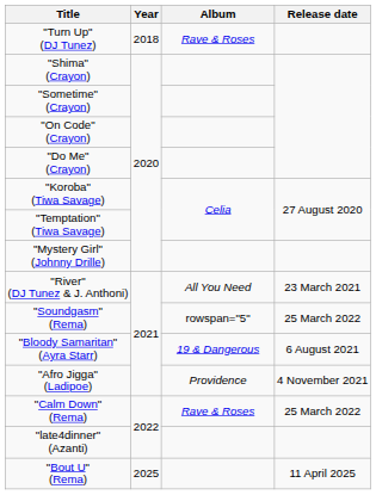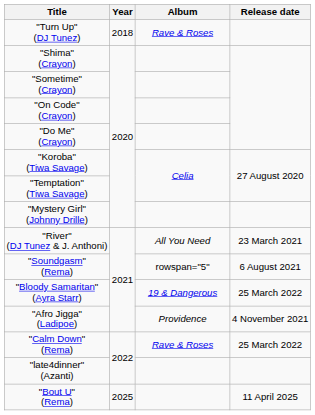"Soundgasm" (Rema) | Release date: 25 March 2022 -> 6 August 2021
"Bloody Samaritan" (Ayra Starr) | Release date: 6 August 2021 -> 25 March 2022
